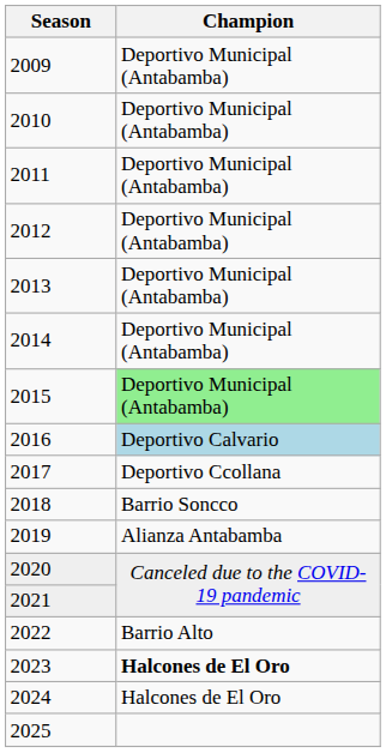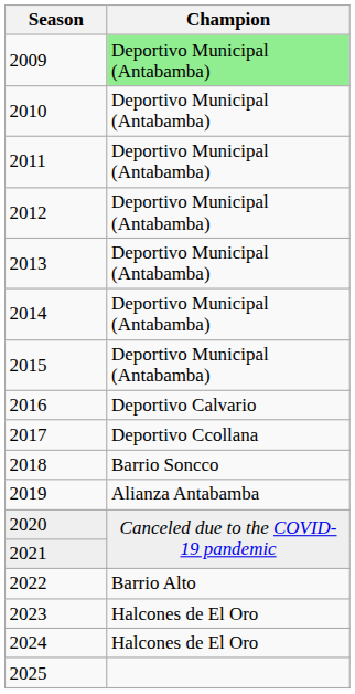2009 | Champion: no background -> lightgreen background
2015 | Champion: lightgreen background -> no background
2016 | Champion: lightblue background -> no background
2023 | Champion: bold -> normal
